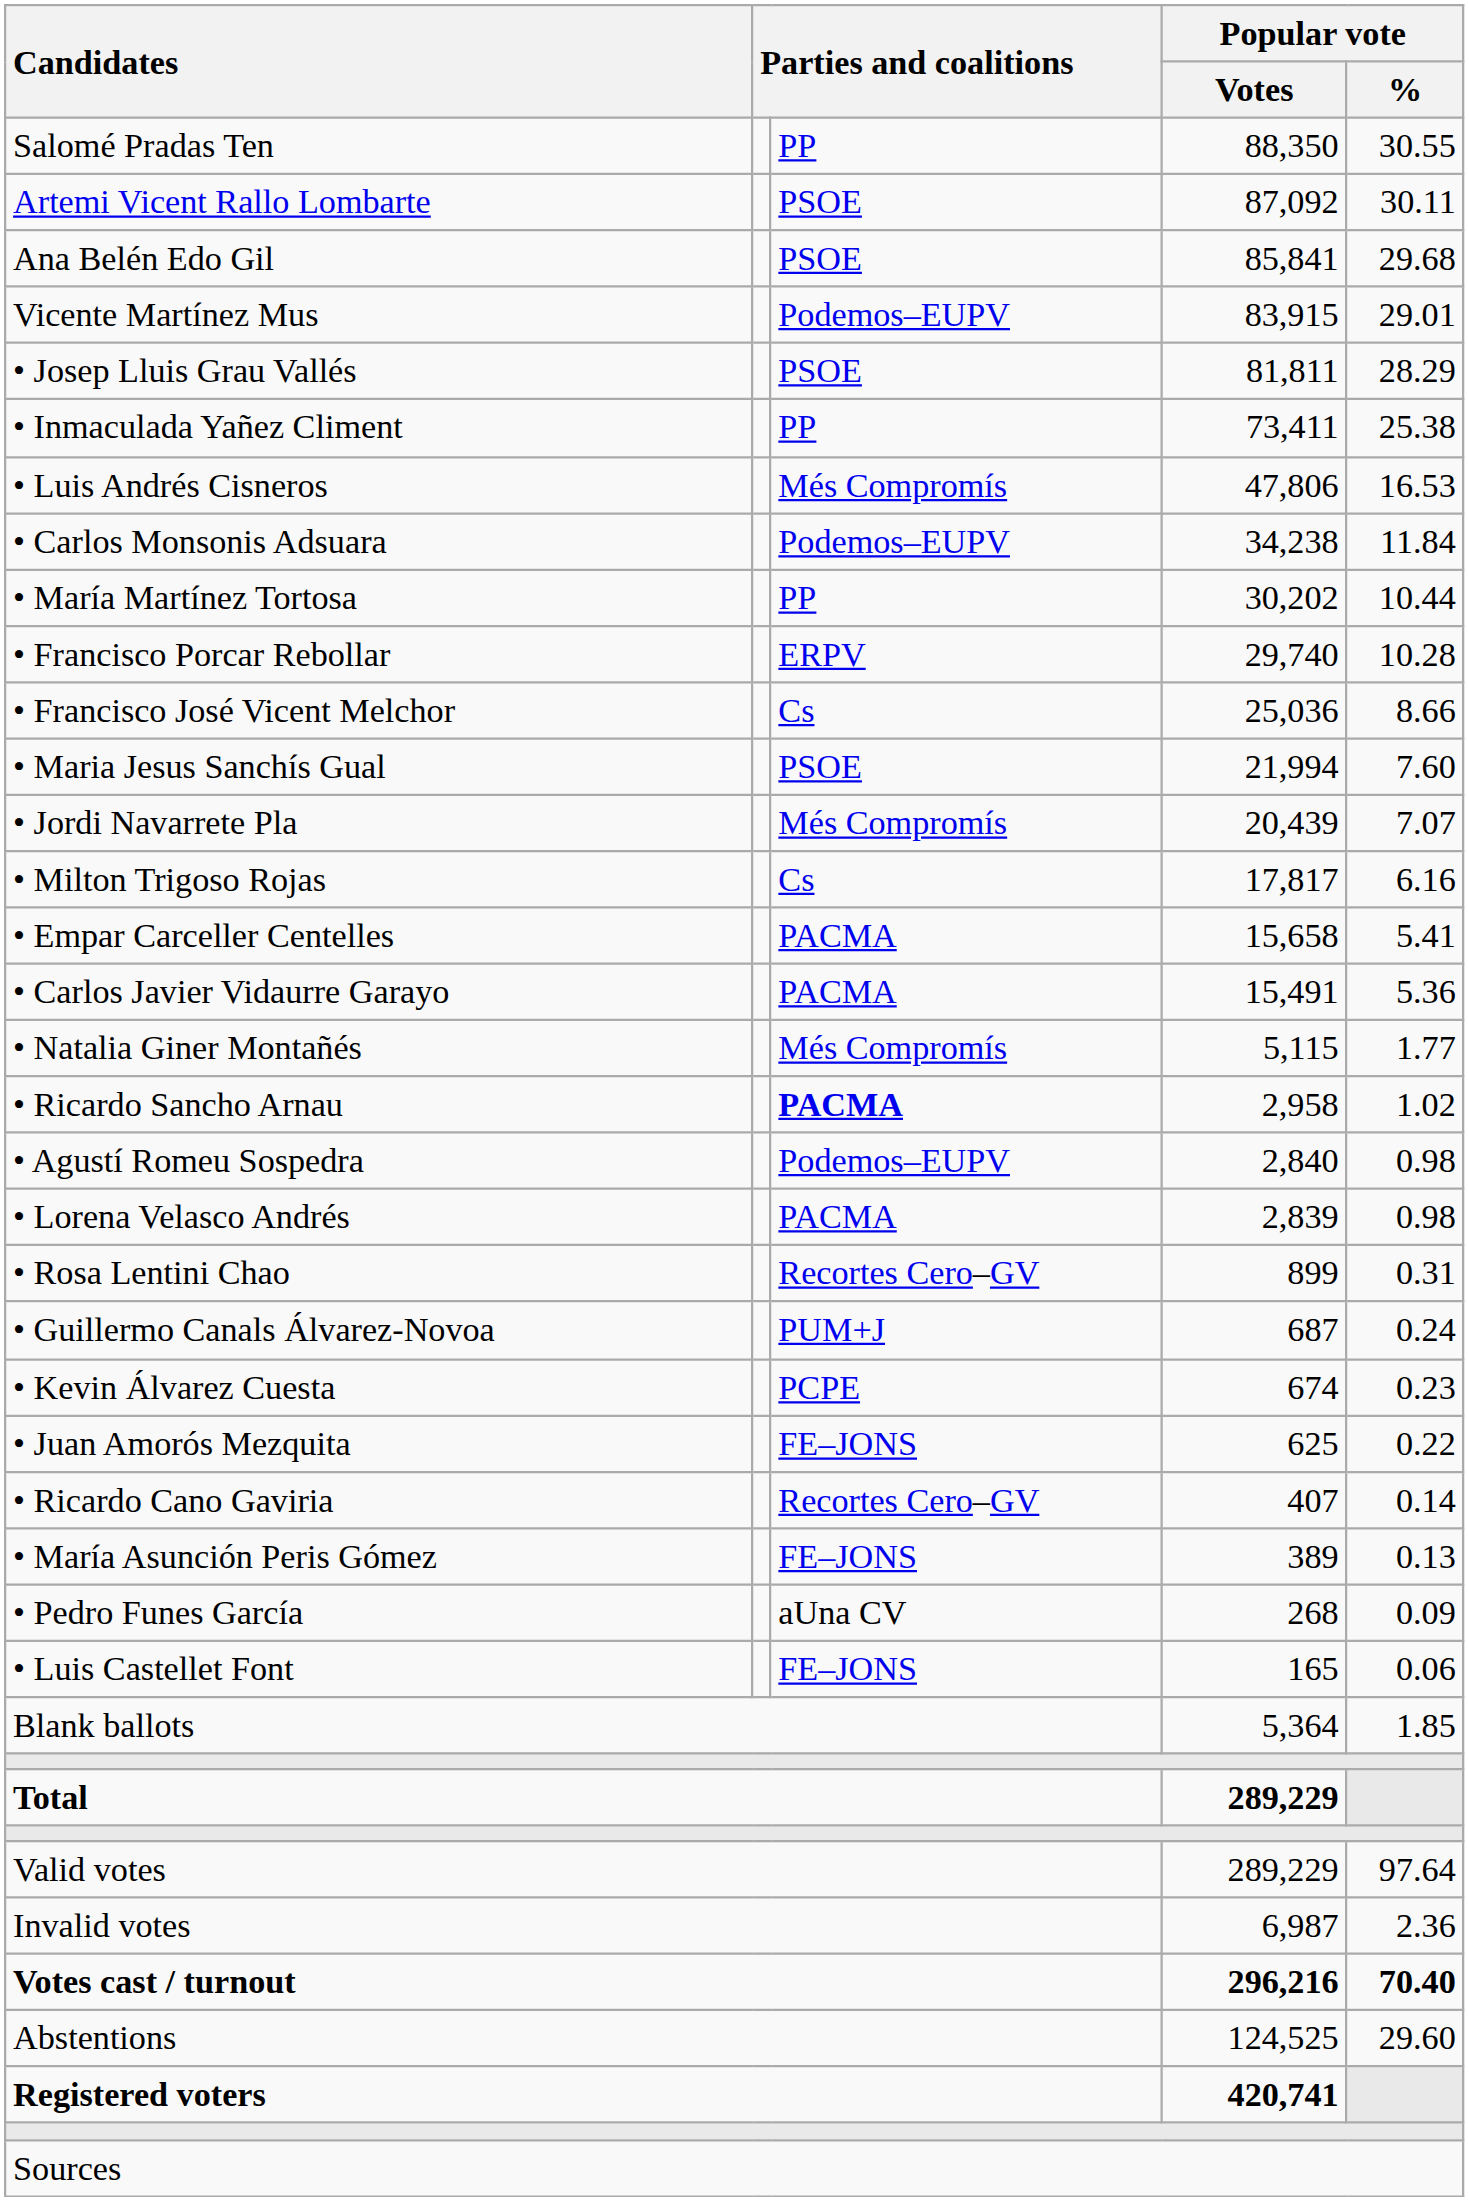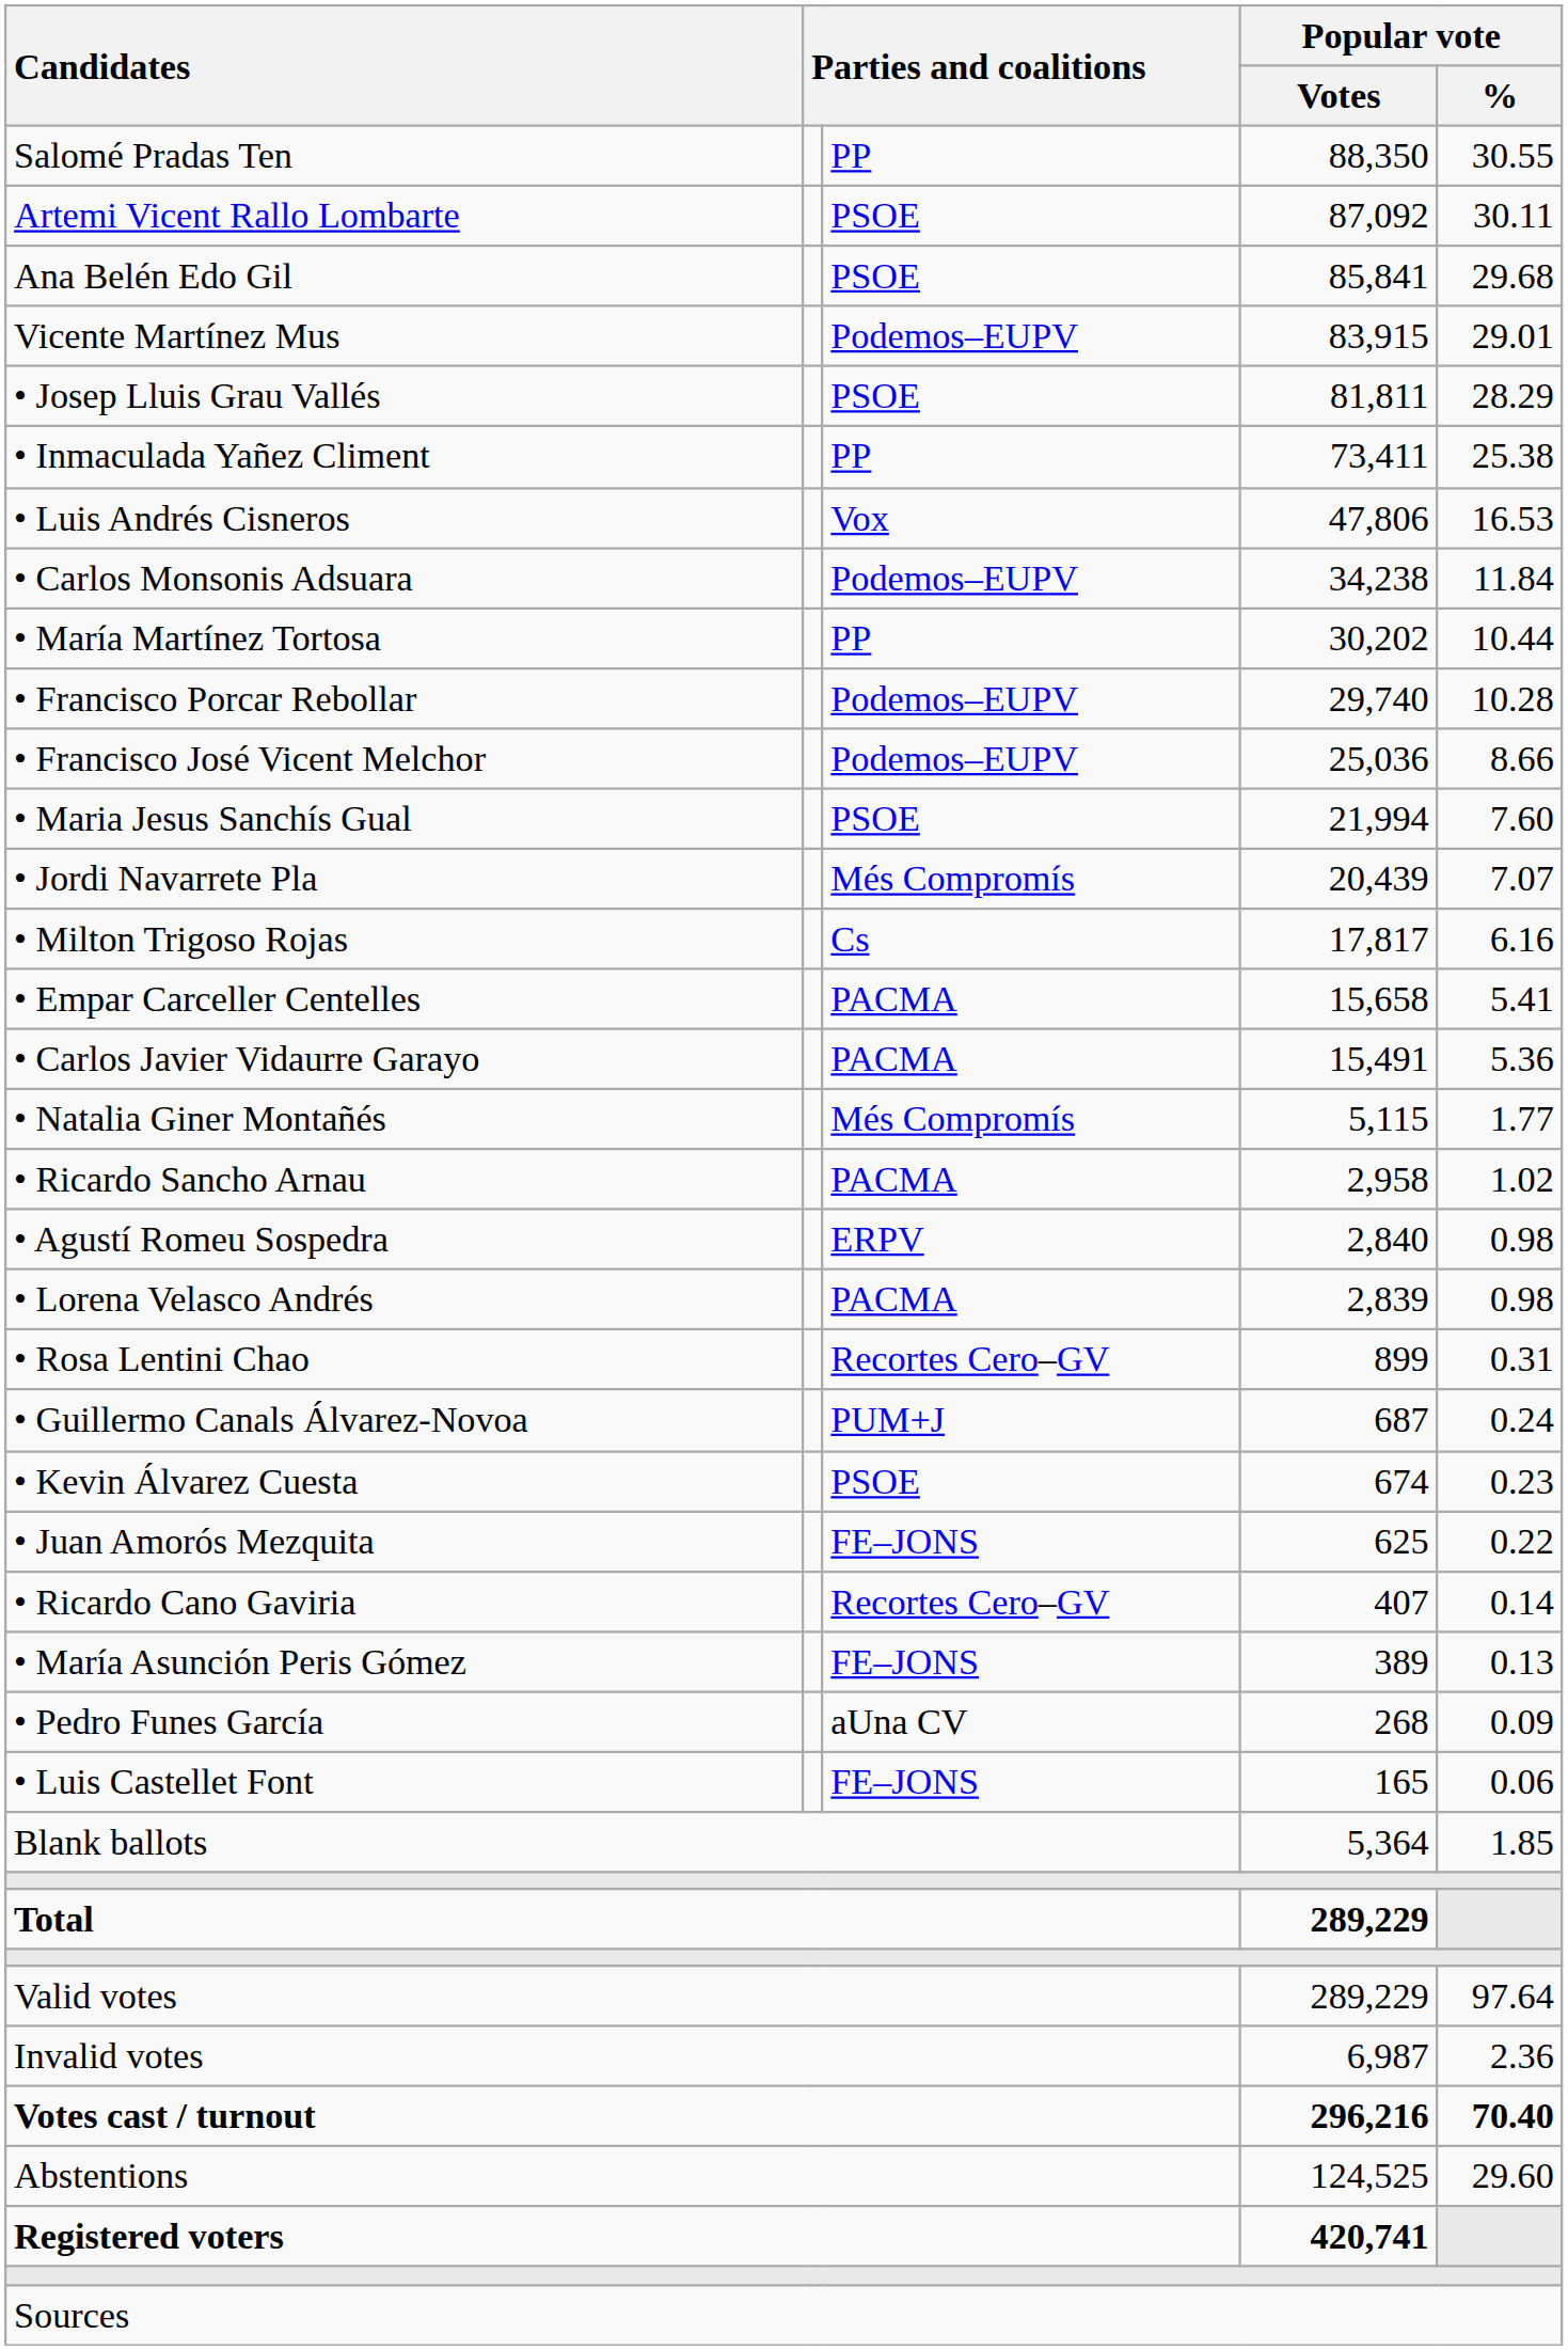• Luis Andrés Cisneros | column 3: Més Compromís -> Vox
• Francisco Porcar Rebollar | column 3: ERPV -> Podemos–EUPV
• Francisco José Vicent Melchor | column 3: Cs -> Podemos–EUPV
• Ricardo Sancho Arnau | column 3: bold -> normal
• Agustí Romeu Sospedra | column 3: Podemos–EUPV -> ERPV
• Kevin Álvarez Cuesta | column 3: PCPE -> PSOE
